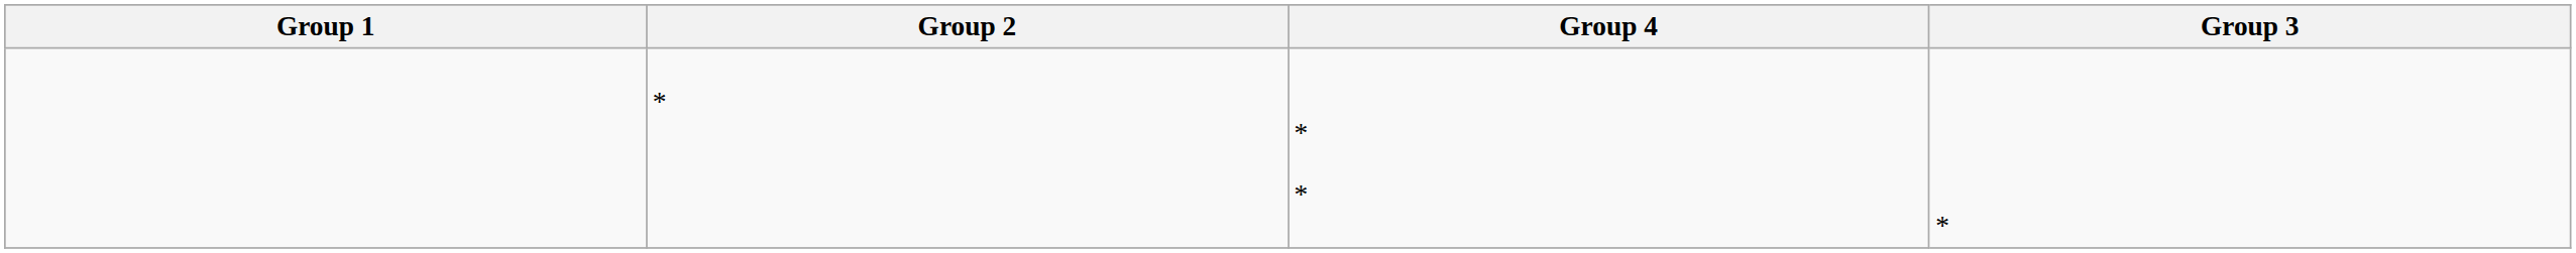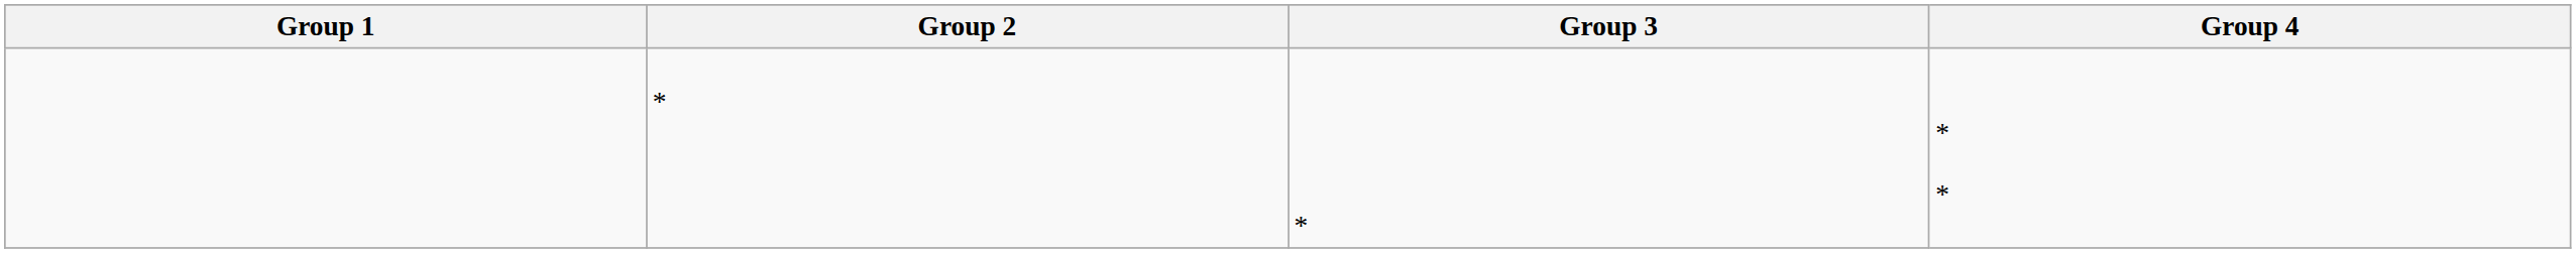columns swapped: Group 3 <-> Group 4
